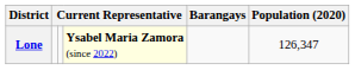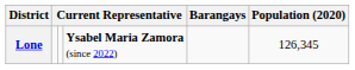Lone | column 4: lightyellow background -> no background
Lone | Population (2020): 126,347 -> 126,345
